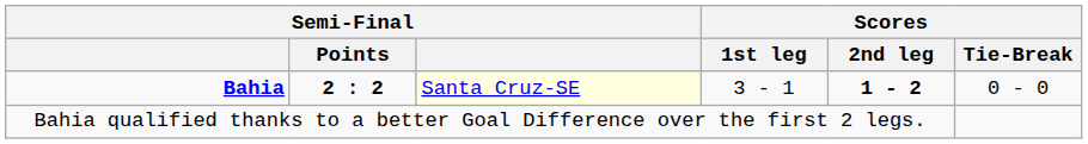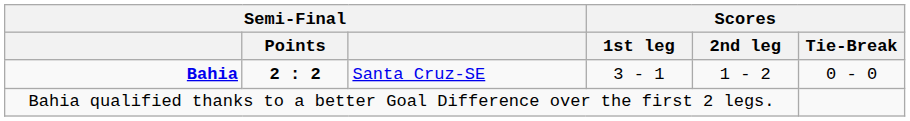Bahia | column 3: lightyellow background -> no background
Bahia | Scores / 2nd leg: bold -> normal
